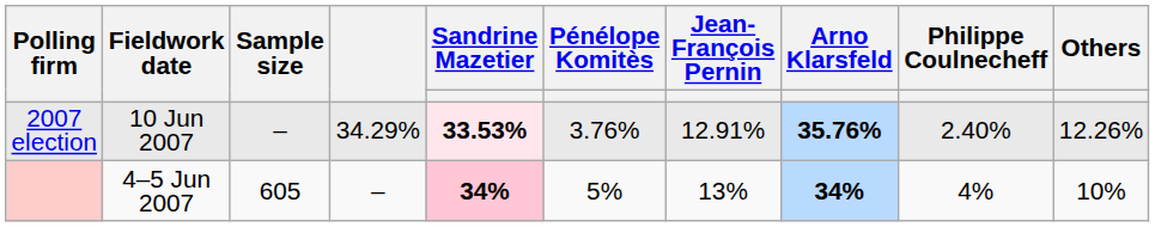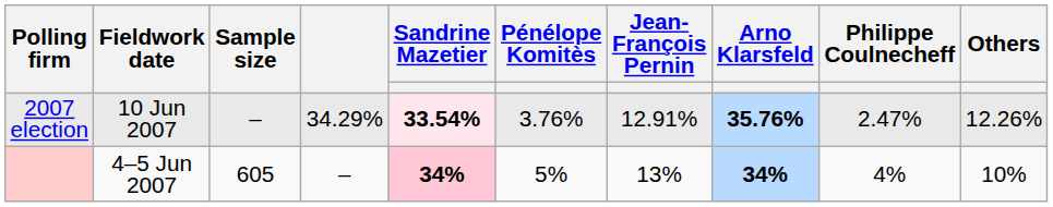2007 election | Sandrine Mazetier: 33.53% -> 33.54%
2007 election | Philippe Coulnecheff: 2.40% -> 2.47%
